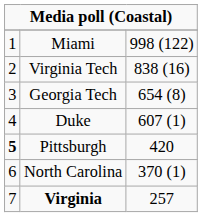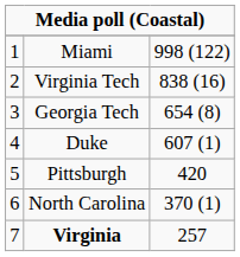Pittsburgh | column 1: bold -> normal
